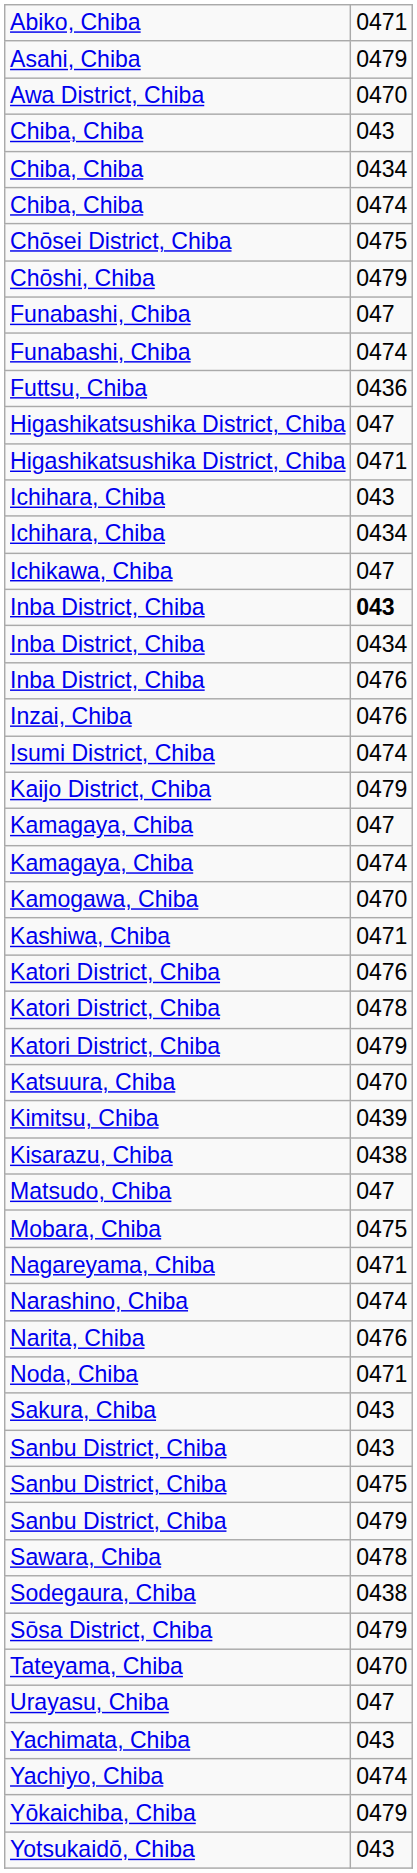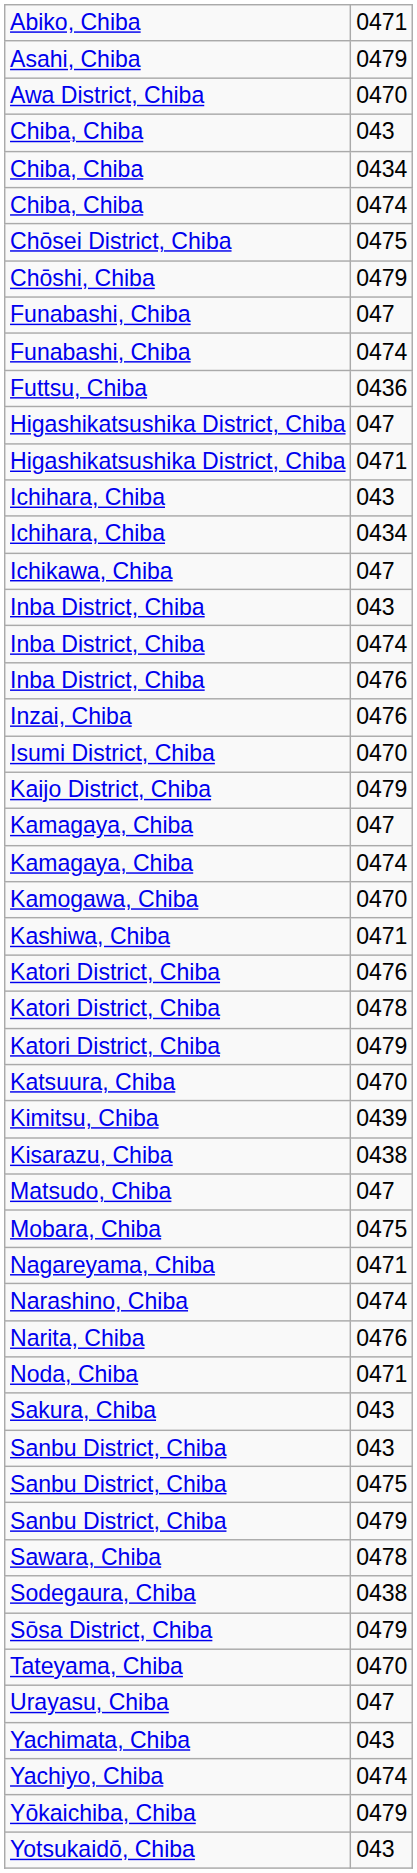row 17 | column 2: bold -> normal
row 18 | column 2: 0434 -> 0474
row 21 | column 2: 0474 -> 0470
